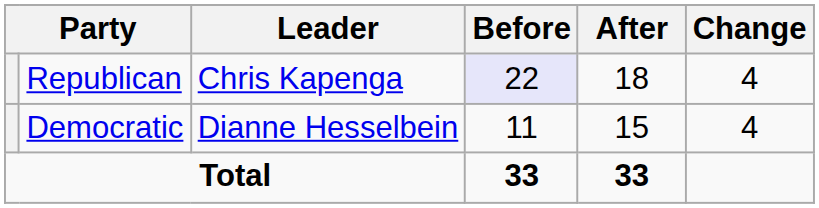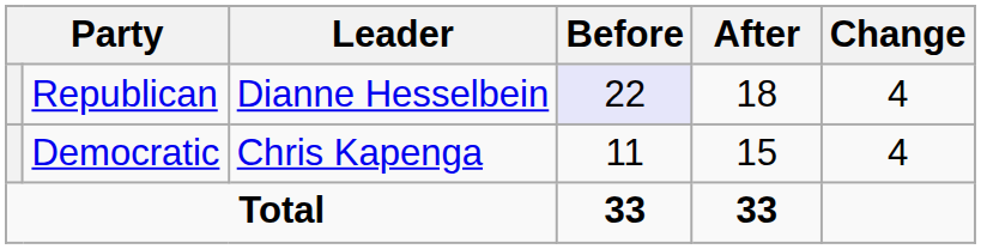Republican | Leader: Chris Kapenga -> Dianne Hesselbein
Democratic | Leader: Dianne Hesselbein -> Chris Kapenga
